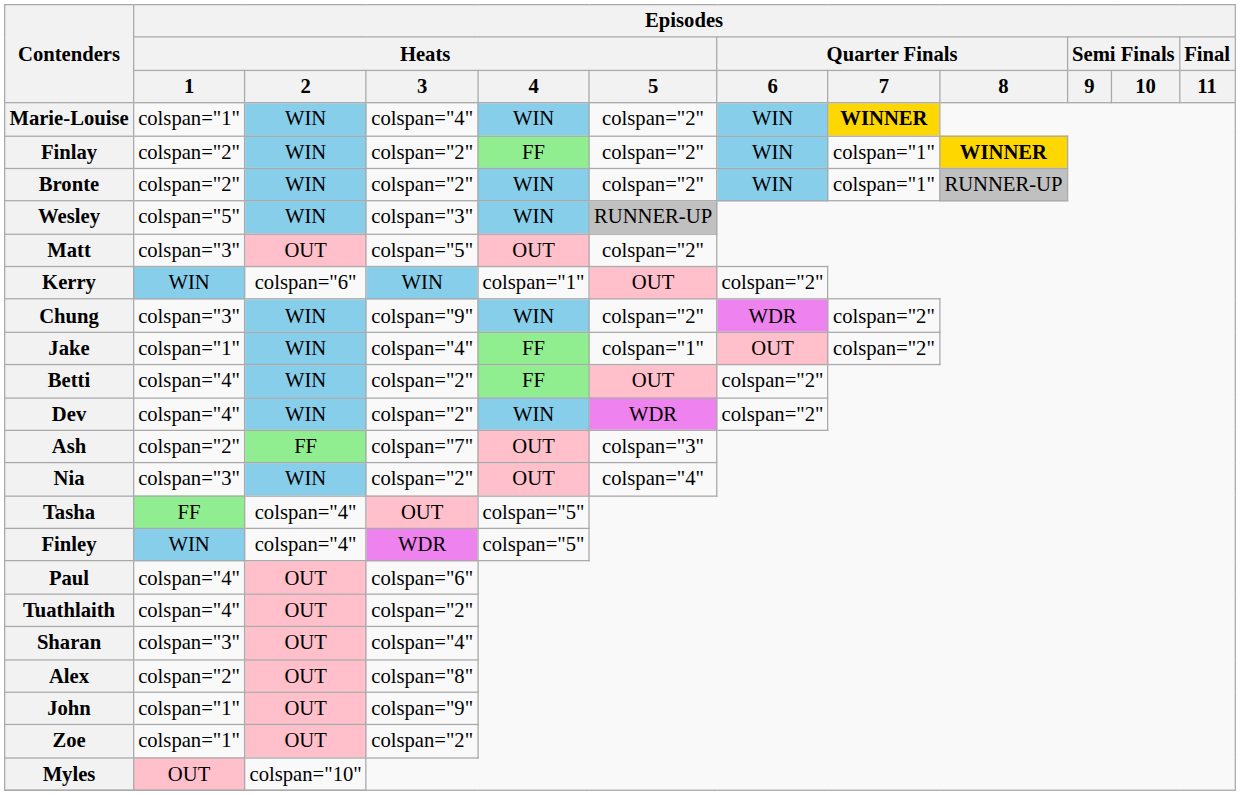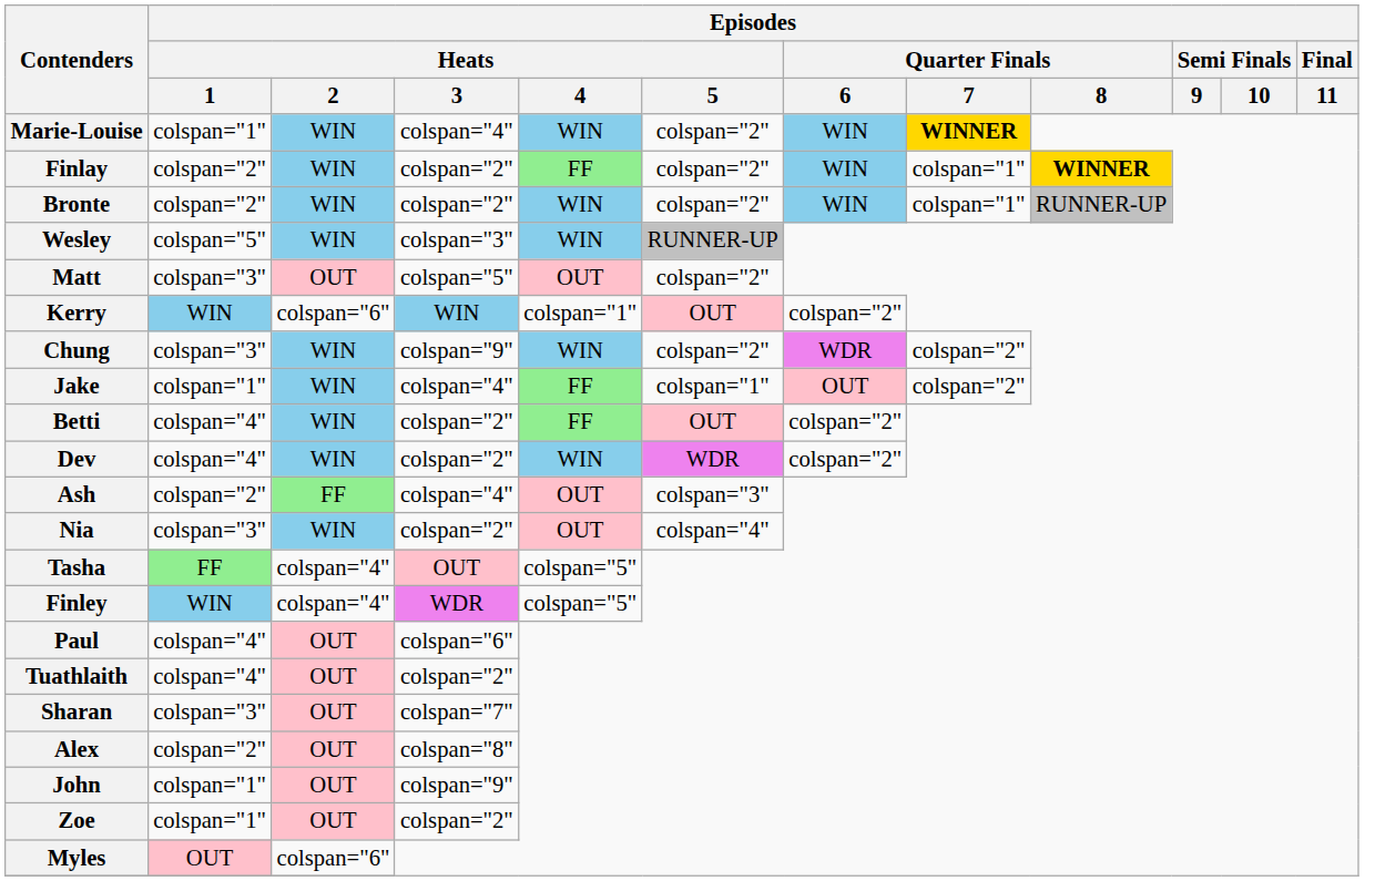Ash | Episodes / Heats / 3: colspan="7" -> colspan="4"
Sharan | Episodes / Heats / 3: colspan="4" -> colspan="7"
Myles | Episodes / Heats / 2: colspan="10" -> colspan="6"
